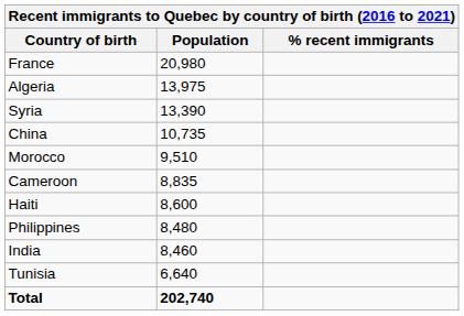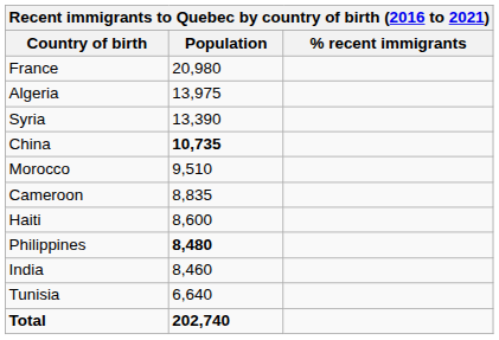China | Population: normal -> bold
Philippines | Population: normal -> bold
